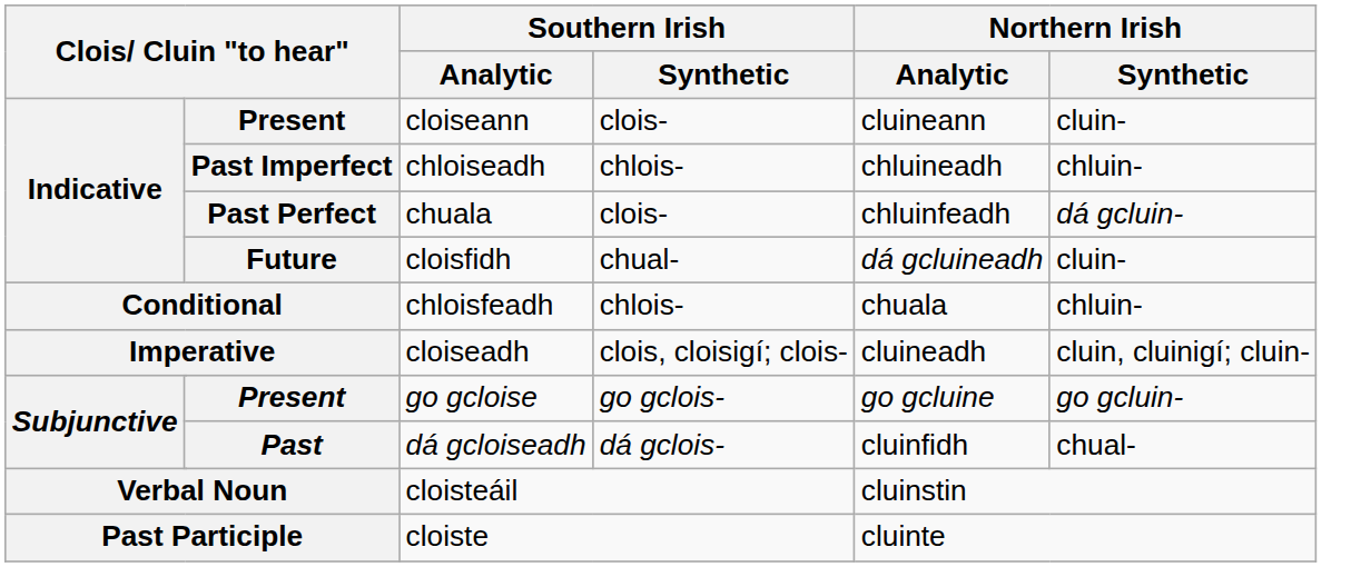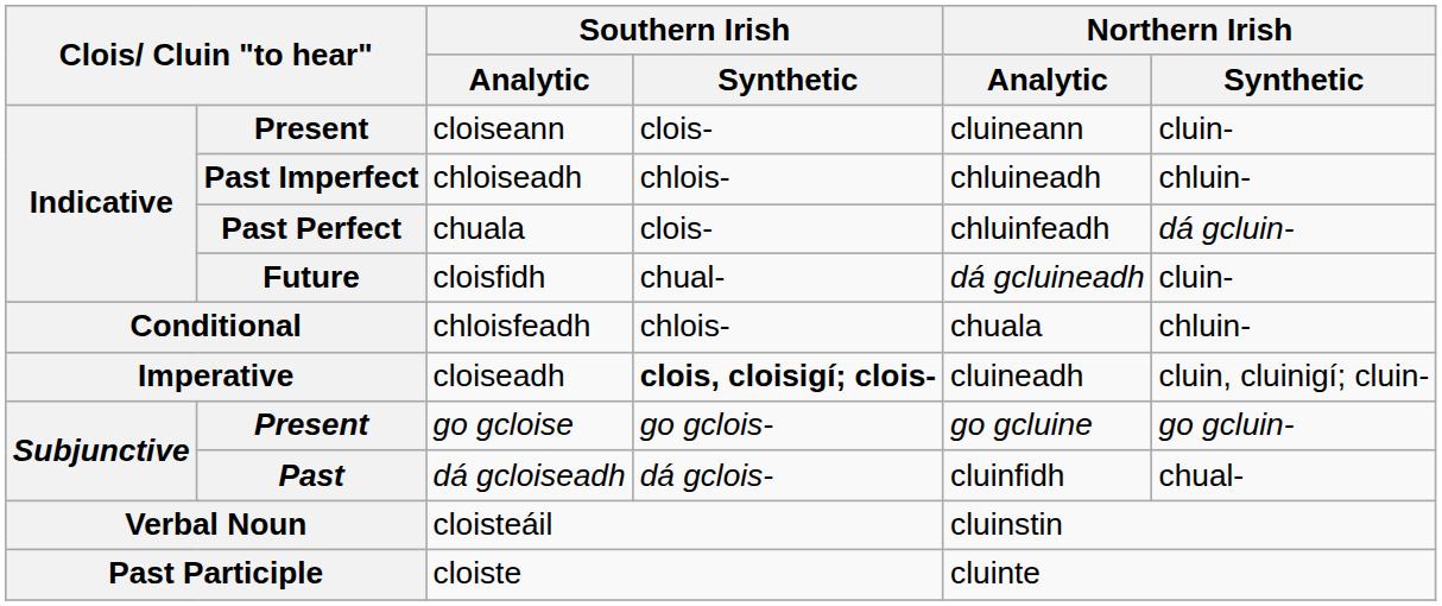Imperative | Southern Irish / Synthetic: normal -> bold
